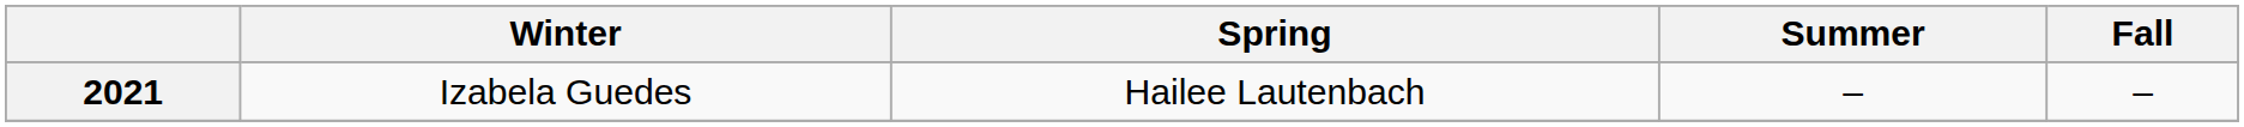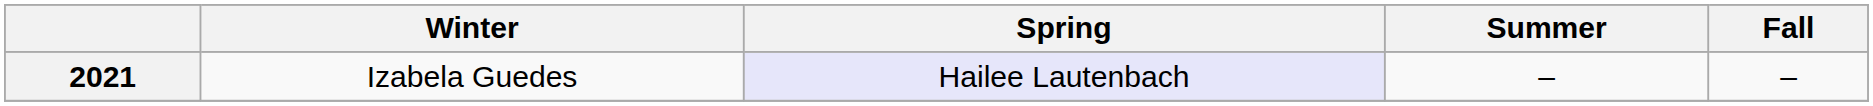2021 | Spring: no background -> lavender background
